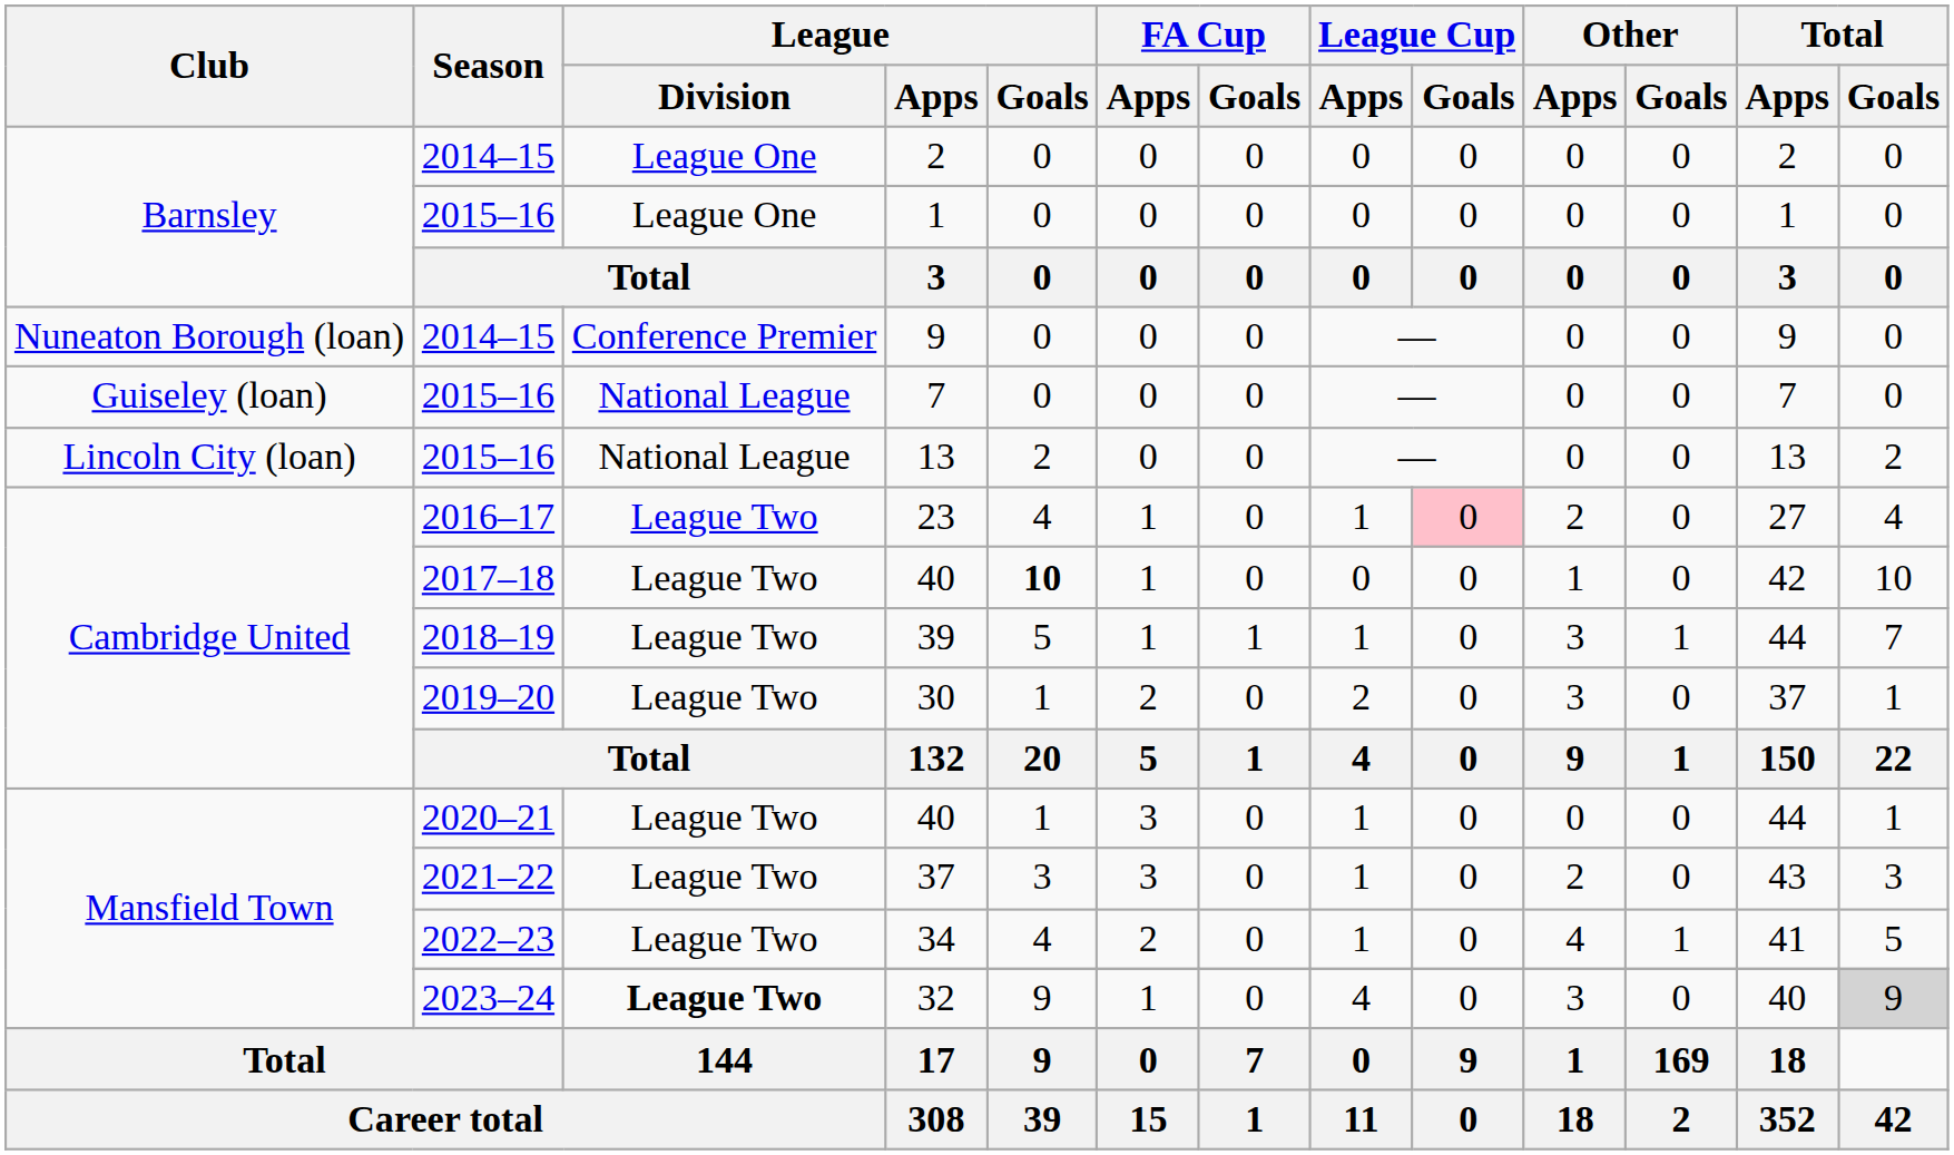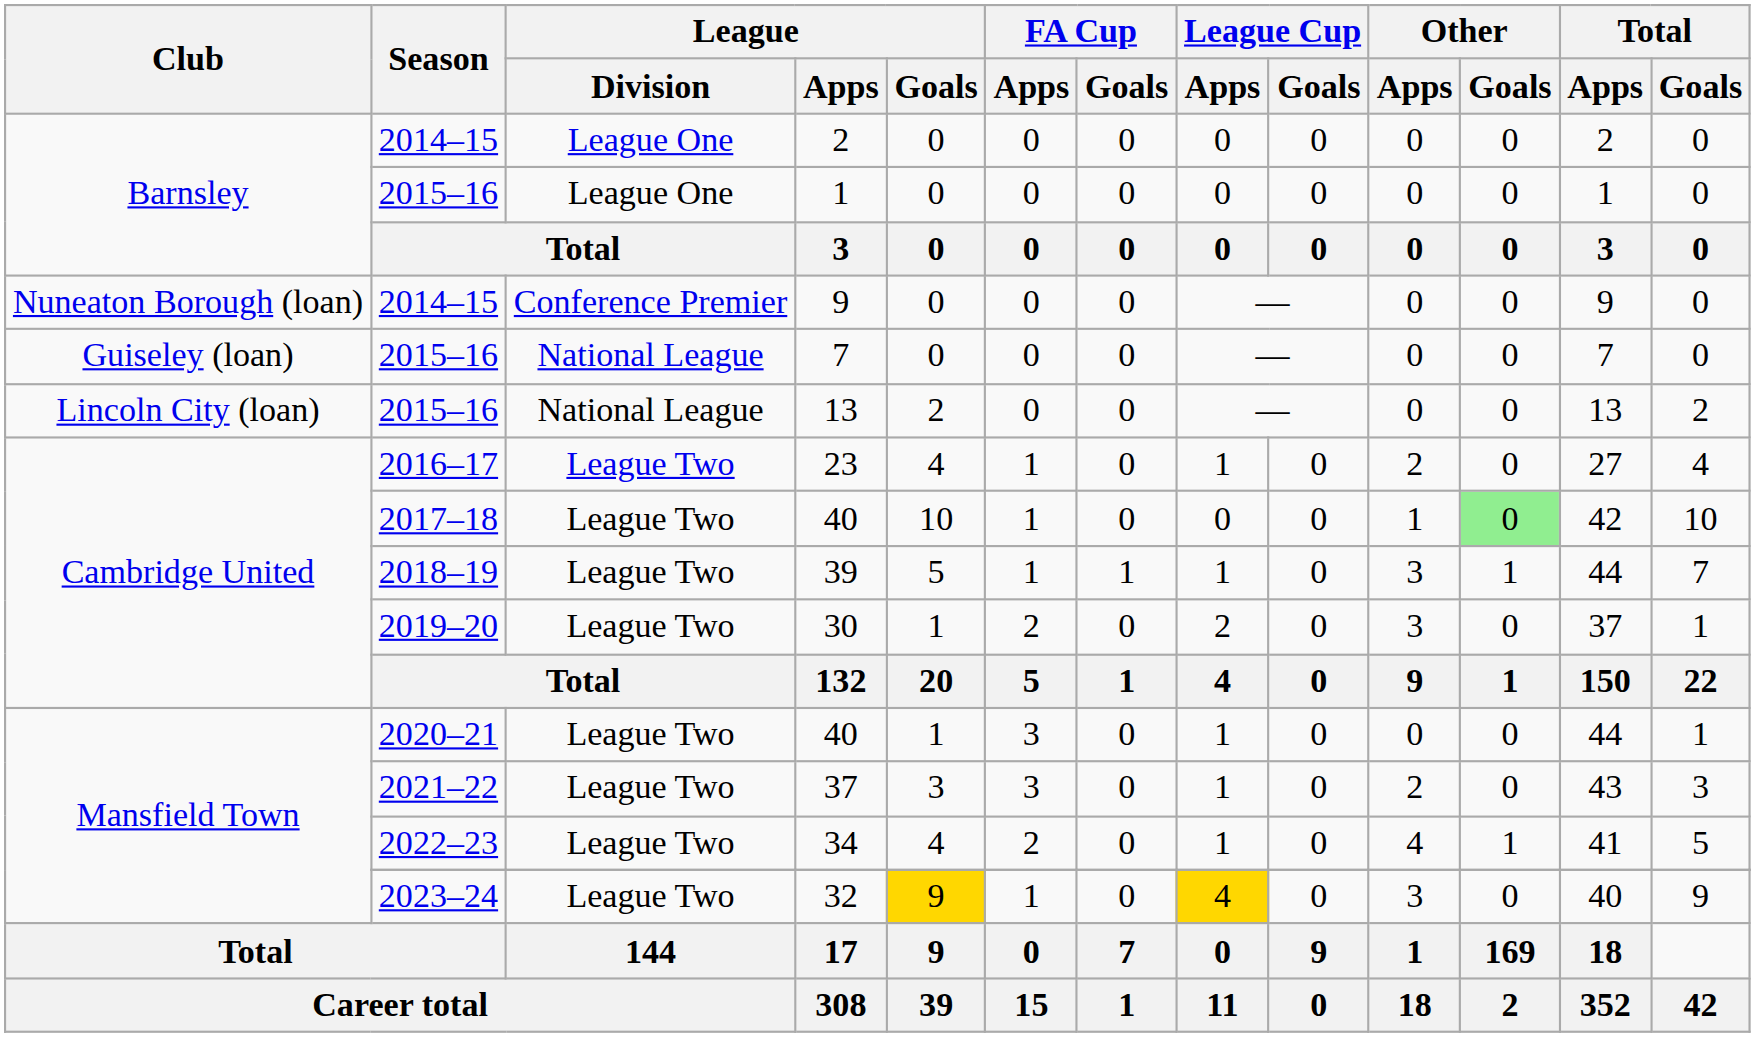23 | League Cup / Goals: pink background -> no background
2017–18 / 40 | League / Goals: bold -> normal
2017–18 / 40 | Other / Goals: no background -> lightgreen background
32 | League / Division: bold -> normal
32 | League / Goals: no background -> gold background
32 | League Cup / Apps: no background -> gold background
32 | Total / Goals: lightgrey background -> no background
